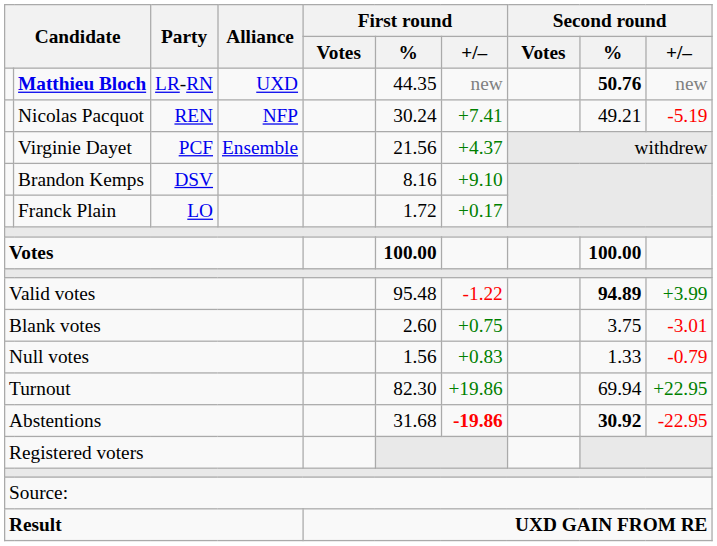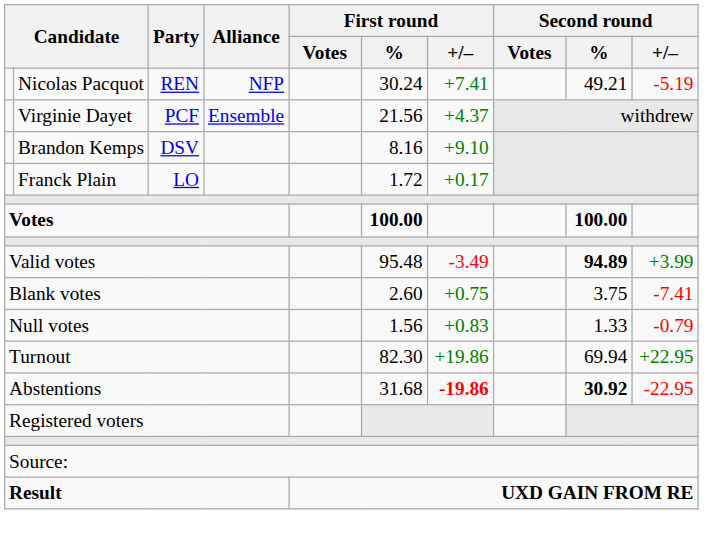- row: Matthieu Bloch | LR-RN | UXD | 44.35 | new | 50.76 | new
Valid votes | First round / +/–: -1.22 -> -3.49
Blank votes | Second round / +/–: -3.01 -> -7.41
